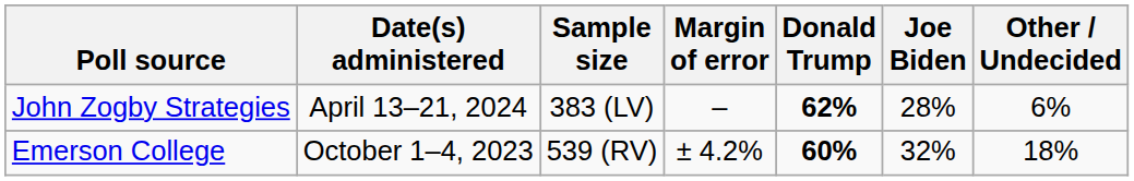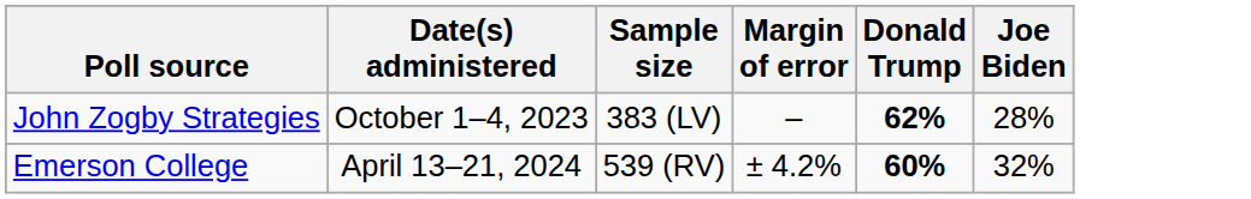- column: Other / Undecided | 6% | 18%
John Zogby Strategies | Date(s) administered: April 13–21, 2024 -> October 1–4, 2023
Emerson College | Date(s) administered: October 1–4, 2023 -> April 13–21, 2024
